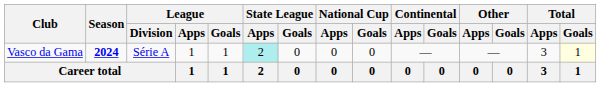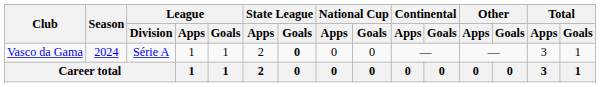Vasco da Gama | Season: bold -> normal
Vasco da Gama | State League / Apps: paleturquoise background -> no background
Vasco da Gama | State League / Goals: normal -> bold
Vasco da Gama | Total / Goals: lightyellow background -> no background
